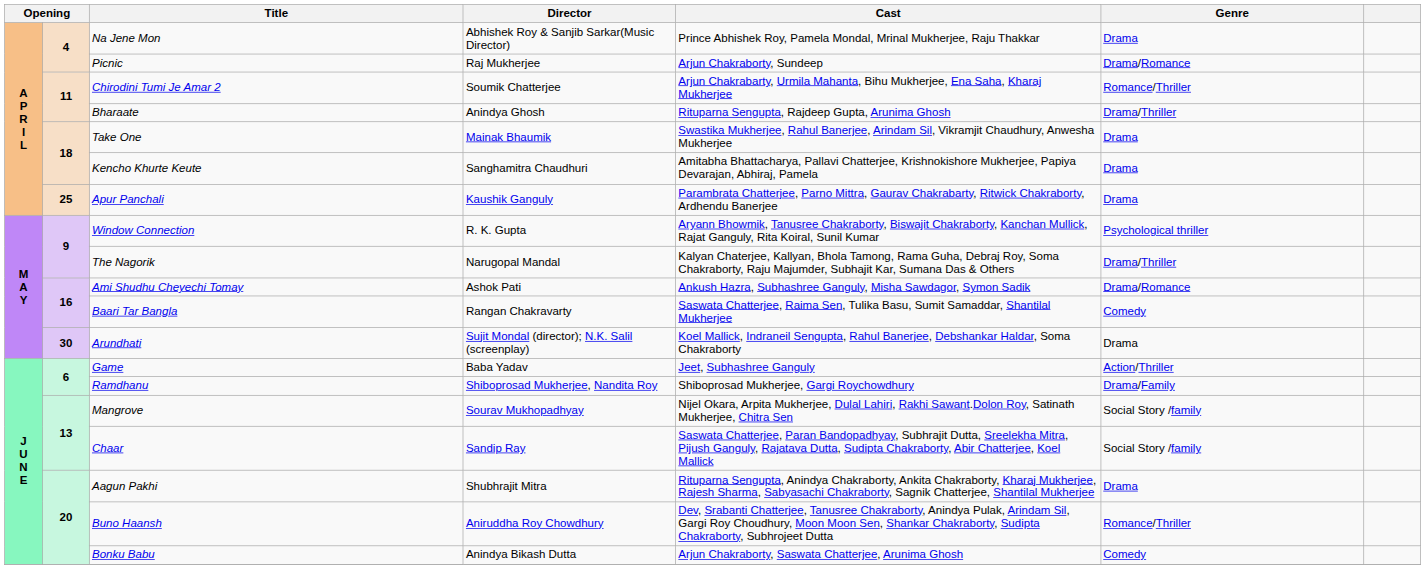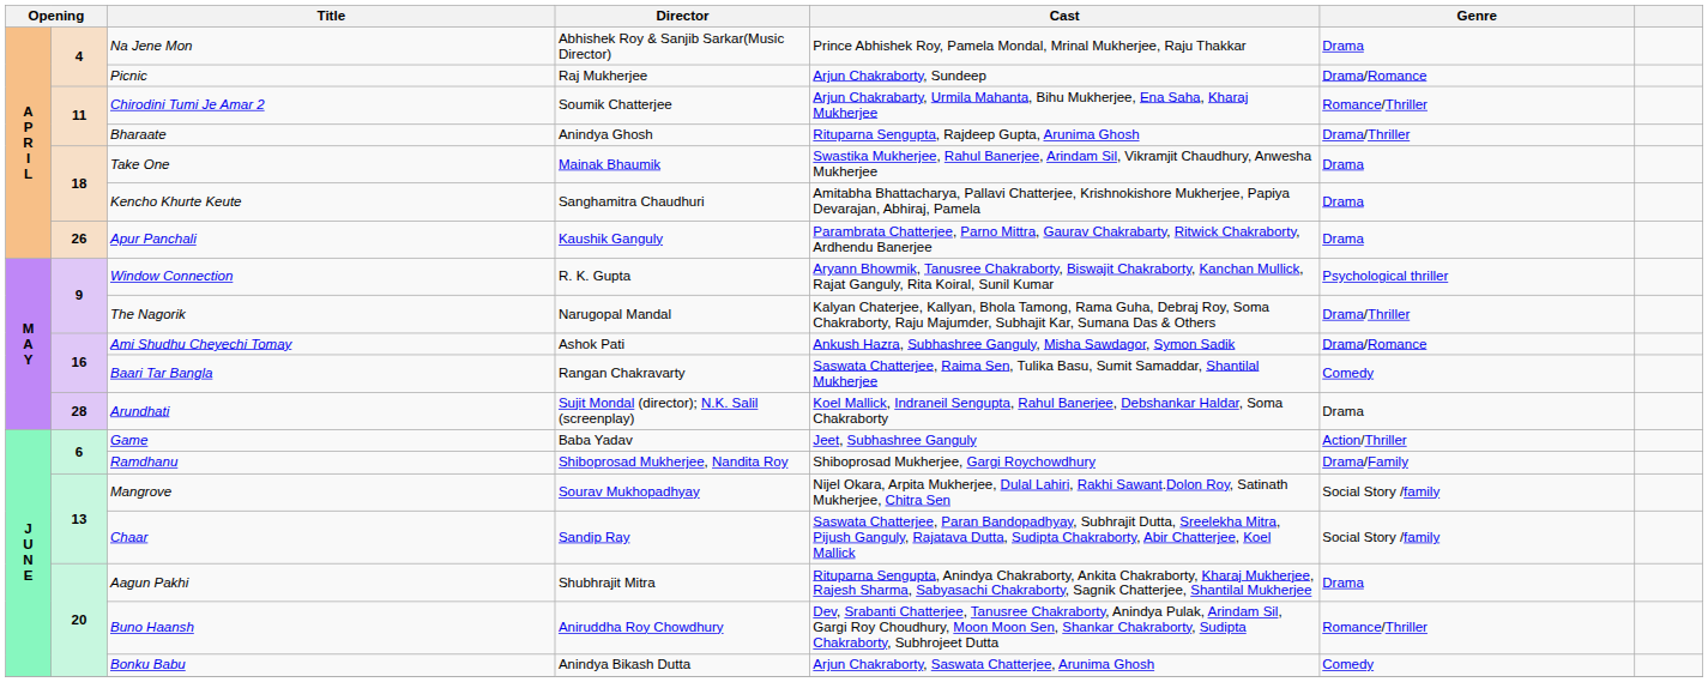Apur Panchali | column 2: 25 -> 26
Arundhati | column 2: 30 -> 28
